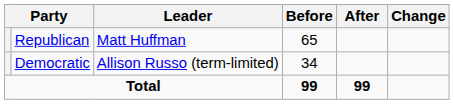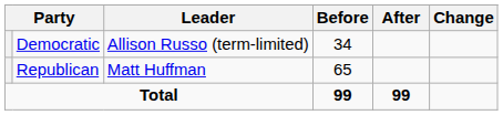rows swapped: Republican <-> Democratic
